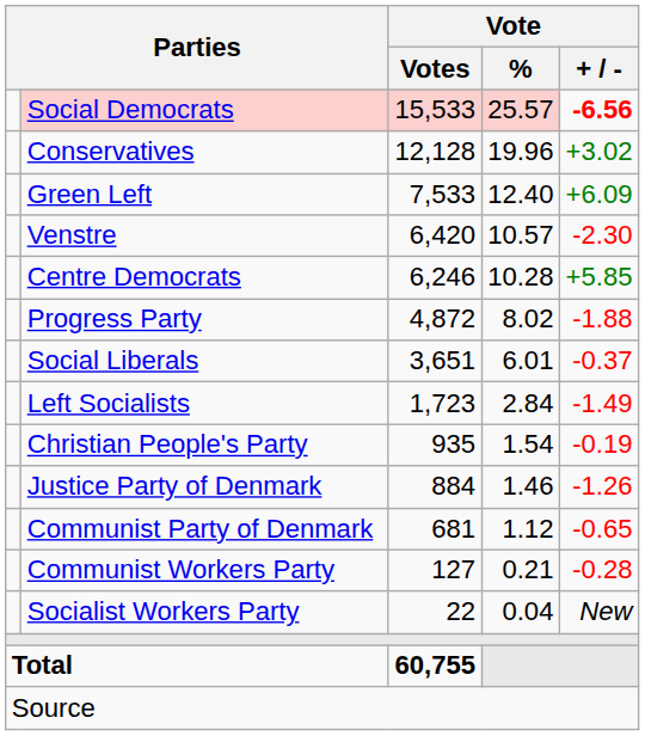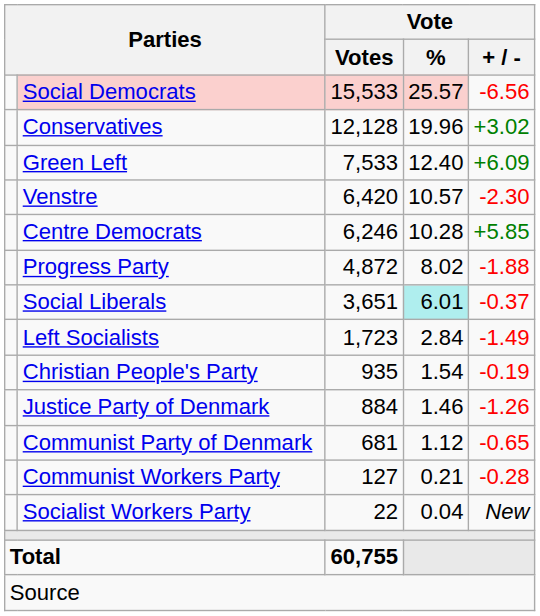Social Democrats | Vote / + / -: bold -> normal
Social Liberals | Vote / %: no background -> paleturquoise background
